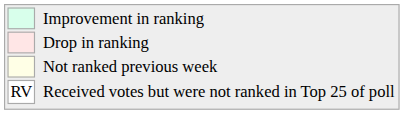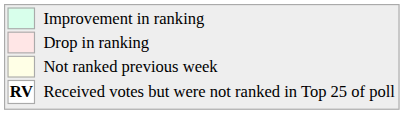Received votes but were not ranked in Top 25 of poll | column 1: normal -> bold
